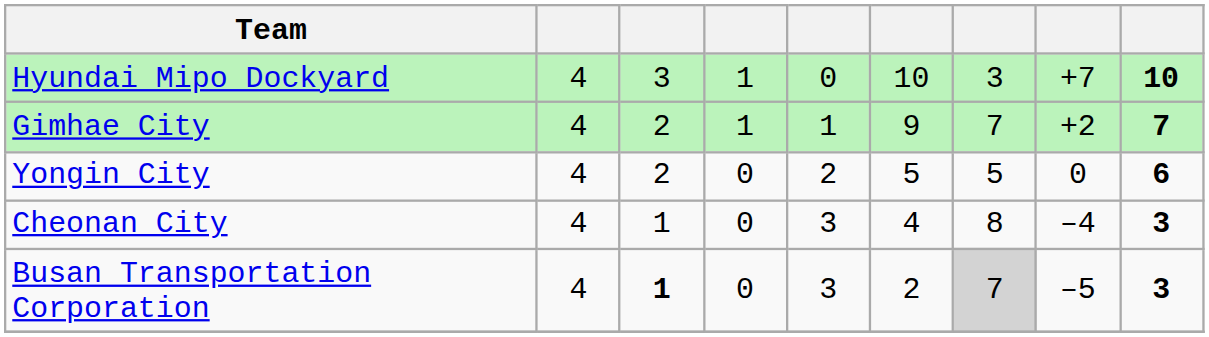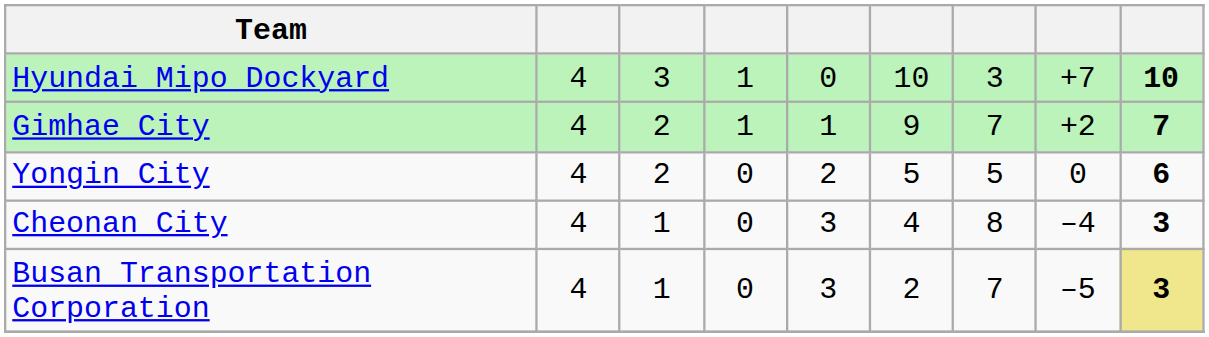Busan Transportation Corporation | column 3: bold -> normal
Busan Transportation Corporation | column 7: lightgrey background -> no background
Busan Transportation Corporation | column 9: no background -> khaki background
